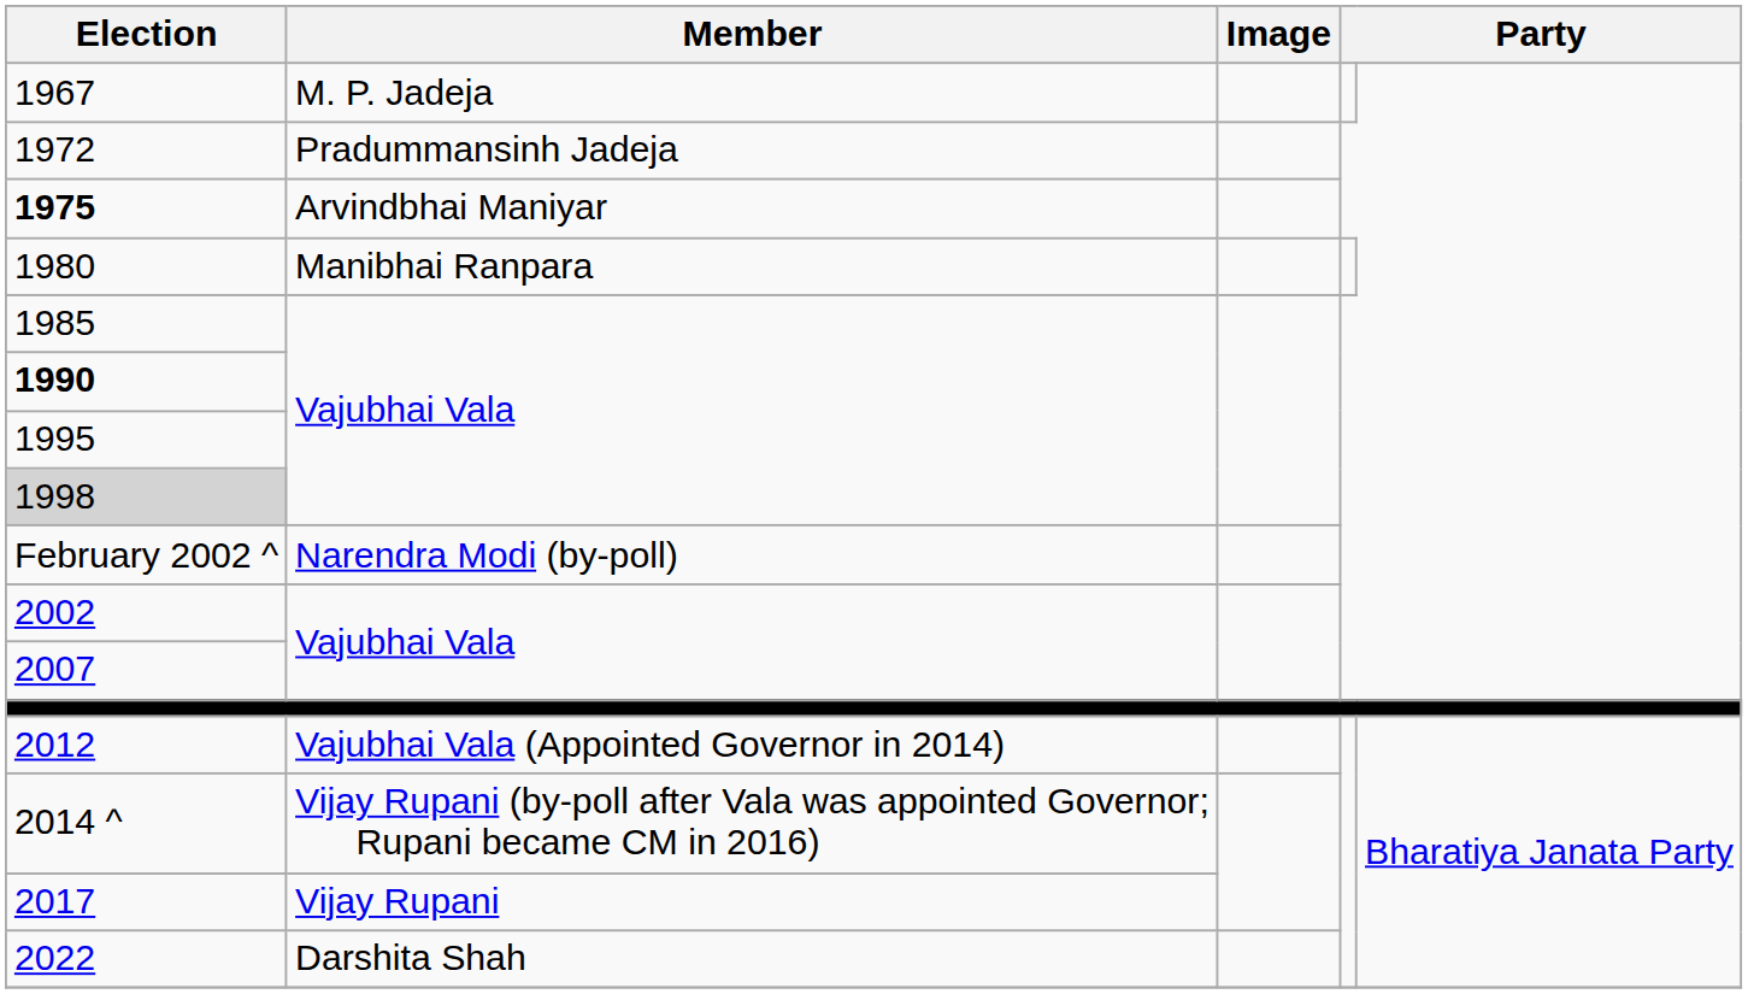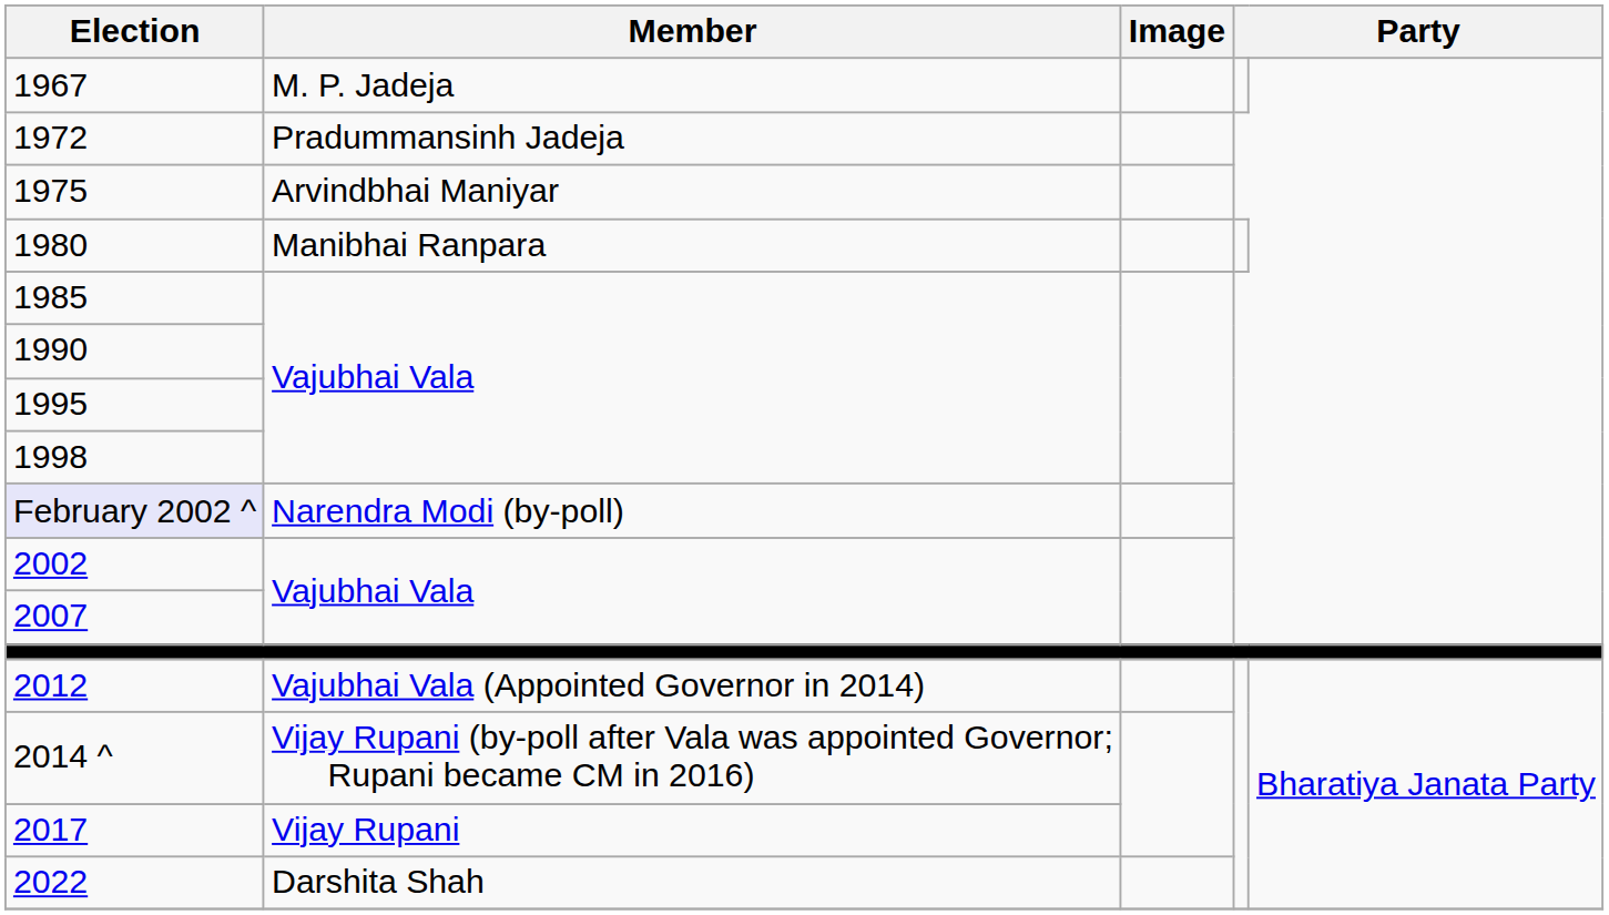1975 | Election: bold -> normal
1990 | Election: bold -> normal
1998 | Election: lightgrey background -> no background
February 2002 ^ | Election: no background -> lavender background
